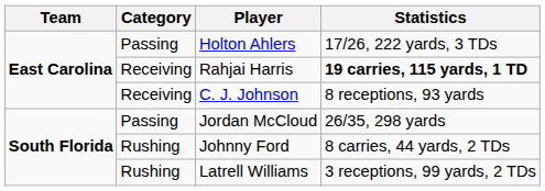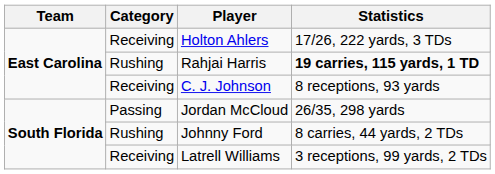Holton Ahlers | Category: Passing -> Receiving
Rahjai Harris | Category: Receiving -> Rushing
Latrell Williams | Category: Rushing -> Receiving
